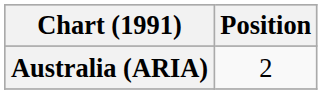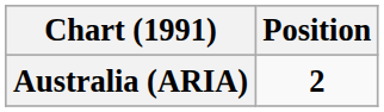Australia (ARIA) | Position: normal -> bold
